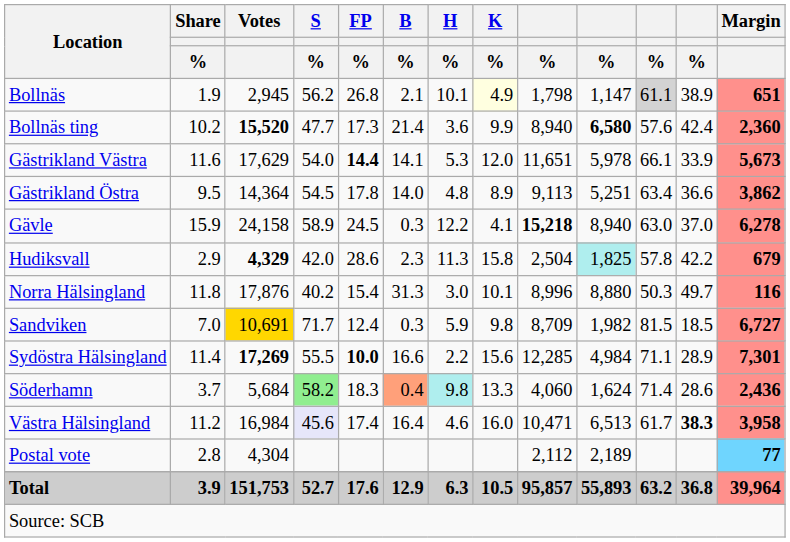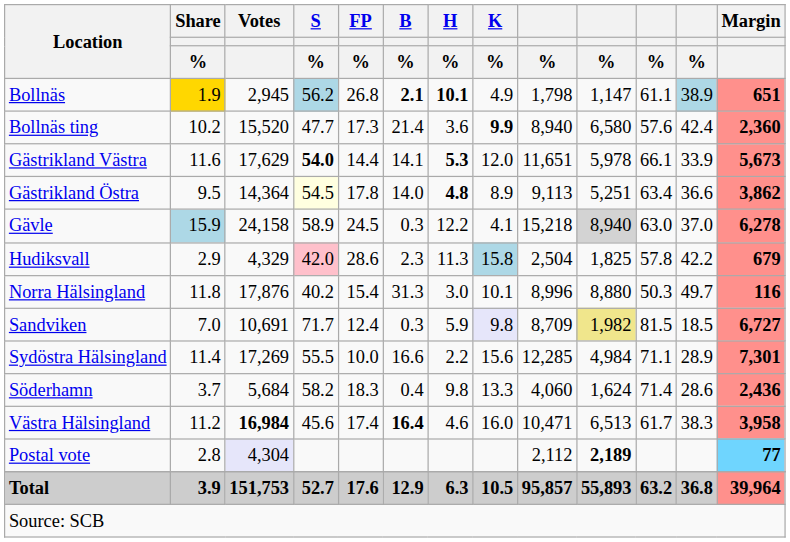Bollnäs | Share / %: no background -> gold background
Bollnäs | S / %: no background -> lightblue background
Bollnäs | B / %: normal -> bold
Bollnäs | H / %: normal -> bold
Bollnäs | K / %: lightyellow background -> no background
Bollnäs | column 11: lightgrey background -> no background
Bollnäs | column 12: no background -> lightblue background
Bollnäs ting | Votes: bold -> normal
Bollnäs ting | K / %: normal -> bold
Bollnäs ting | column 10: bold -> normal
Gästrikland Västra | S / %: normal -> bold
Gästrikland Västra | FP / %: bold -> normal
Gästrikland Västra | H / %: normal -> bold
Gästrikland Östra | S / %: no background -> lightyellow background
Gästrikland Östra | H / %: normal -> bold
Gävle | Share / %: no background -> lightblue background
Gävle | column 9: bold -> normal
Gävle | column 10: no background -> lightgrey background
Hudiksvall | Votes: bold -> normal
Hudiksvall | S / %: no background -> pink background
Hudiksvall | K / %: no background -> lightblue background
Hudiksvall | column 10: paleturquoise background -> no background
Sandviken | Votes: gold background -> no background
Sandviken | K / %: no background -> lavender background
Sandviken | column 10: no background -> khaki background
Sydöstra Hälsingland | Votes: bold -> normal
Sydöstra Hälsingland | FP / %: bold -> normal
Söderhamn | S / %: lightgreen background -> no background
Söderhamn | B / %: lightsalmon background -> no background
Söderhamn | H / %: paleturquoise background -> no background
Västra Hälsingland | Votes: normal -> bold
Västra Hälsingland | S / %: lavender background -> no background
Västra Hälsingland | B / %: normal -> bold
Västra Hälsingland | column 12: bold -> normal
Postal vote | Votes: no background -> lavender background
Postal vote | column 10: normal -> bold
